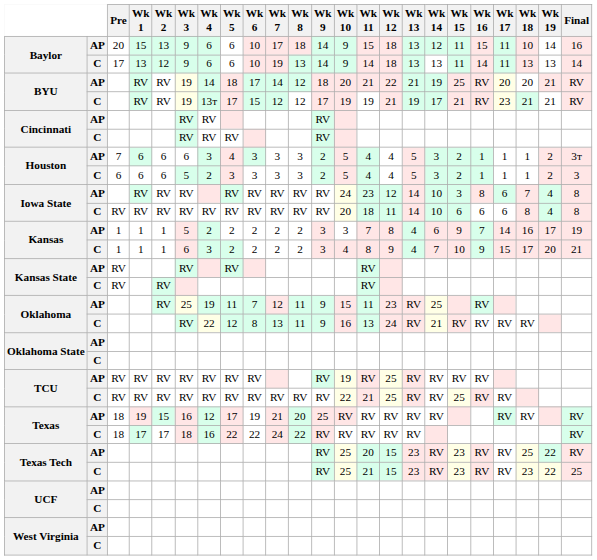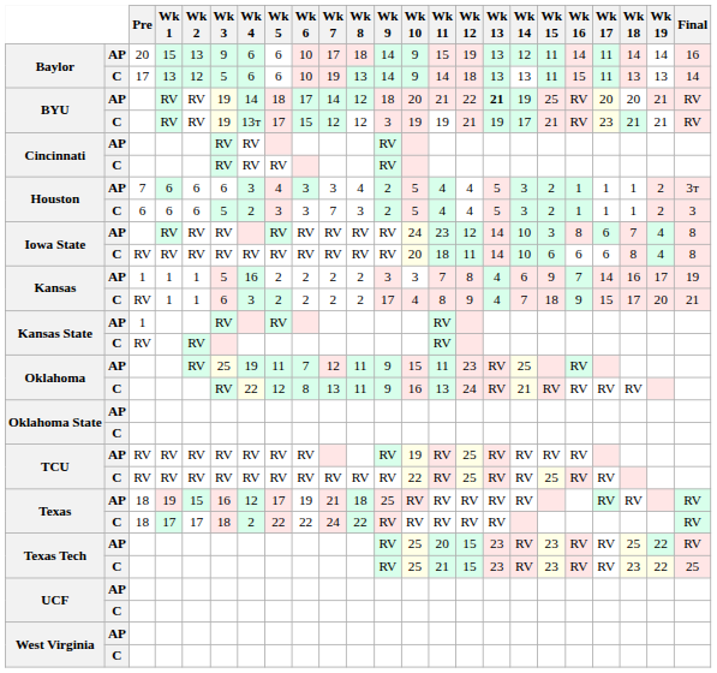Baylor / AP | Wk 12: 18 -> 19
Baylor / AP | Wk 16: 15 -> 14
Baylor / AP | Wk 18: 10 -> 14
Baylor / C | Wk 3: 9 -> 5
Baylor / C | Wk 16: 14 -> 15
BYU / AP | Wk 13: normal -> bold
BYU / C | Wk 9: 17 -> 3
Houston / AP | Wk 8: 3 -> 4
Houston / C | Wk 7: 3 -> 7
Kansas / AP | Wk 4: 2 -> 16
Kansas / C | Pre: 1 -> RV
Kansas / C | Wk 9: 3 -> 17
Kansas / C | Wk 15: 10 -> 18
Kansas State / AP | Pre: RV -> 1
TCU / C | Wk 11: 21 -> RV
Texas / AP | Wk 8: 20 -> 18
Texas / C | Wk 4: 16 -> 2
